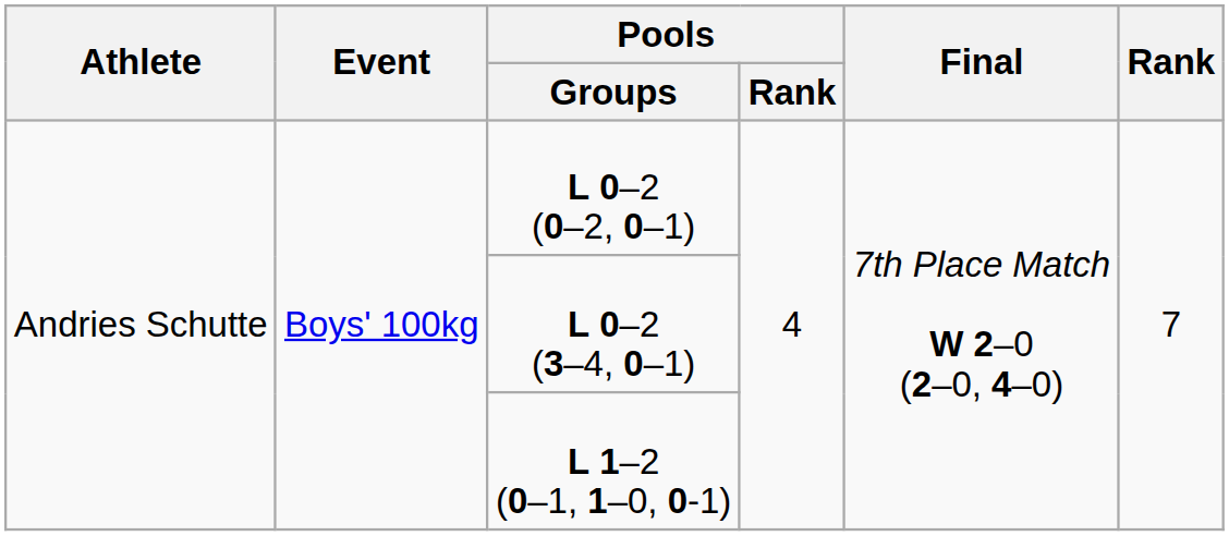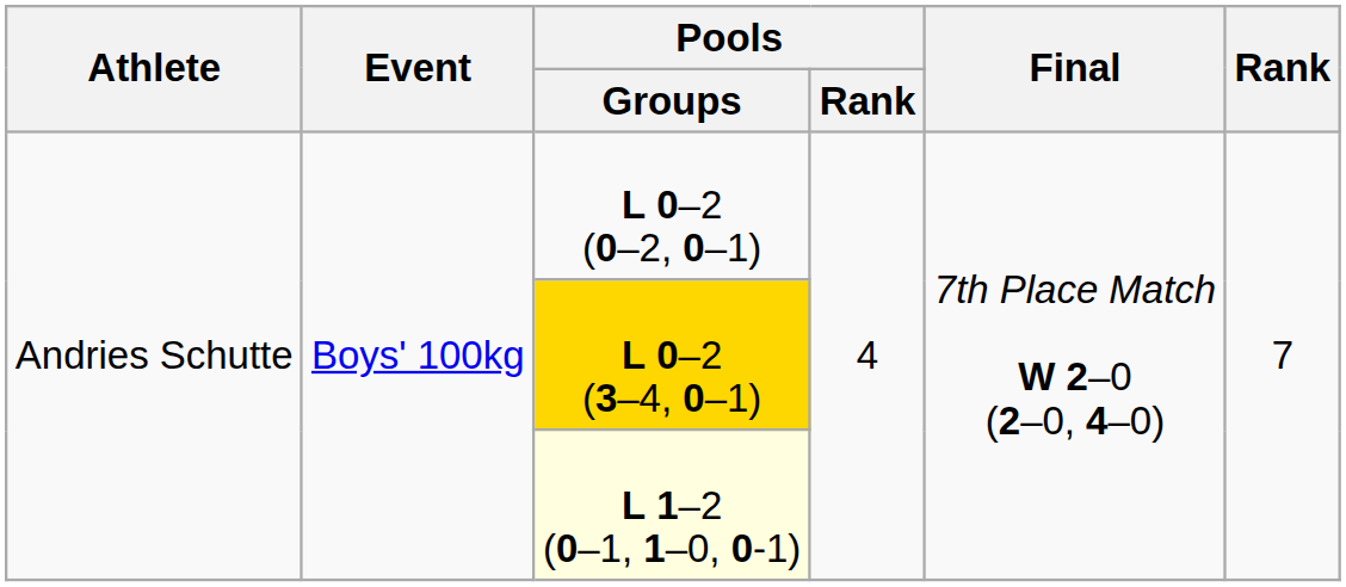L 0–2 (3–4, 0–1) | Pools / Groups: no background -> gold background
L 1–2 (0–1, 1–0, 0-1) | Pools / Groups: no background -> lightyellow background
